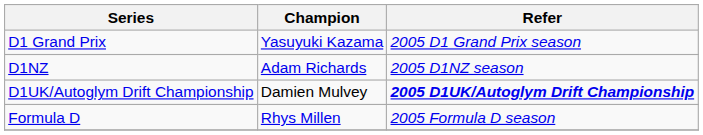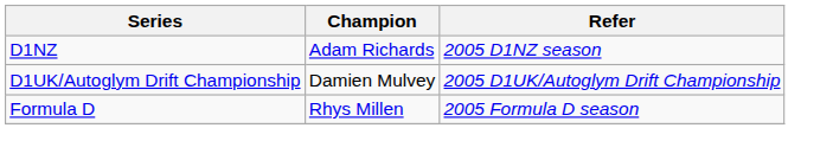- row: D1 Grand Prix | Yasuyuki Kazama | 2005 D1 Grand Prix season
D1UK/Autoglym Drift Championship | Refer: bold -> normal
